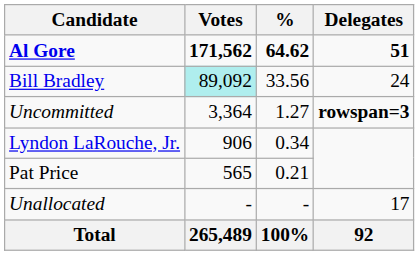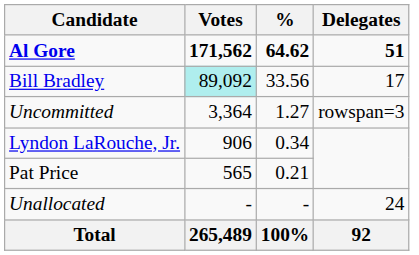Bill Bradley | Delegates: 24 -> 17
Uncommitted | Delegates: bold -> normal
Unallocated | Delegates: 17 -> 24
